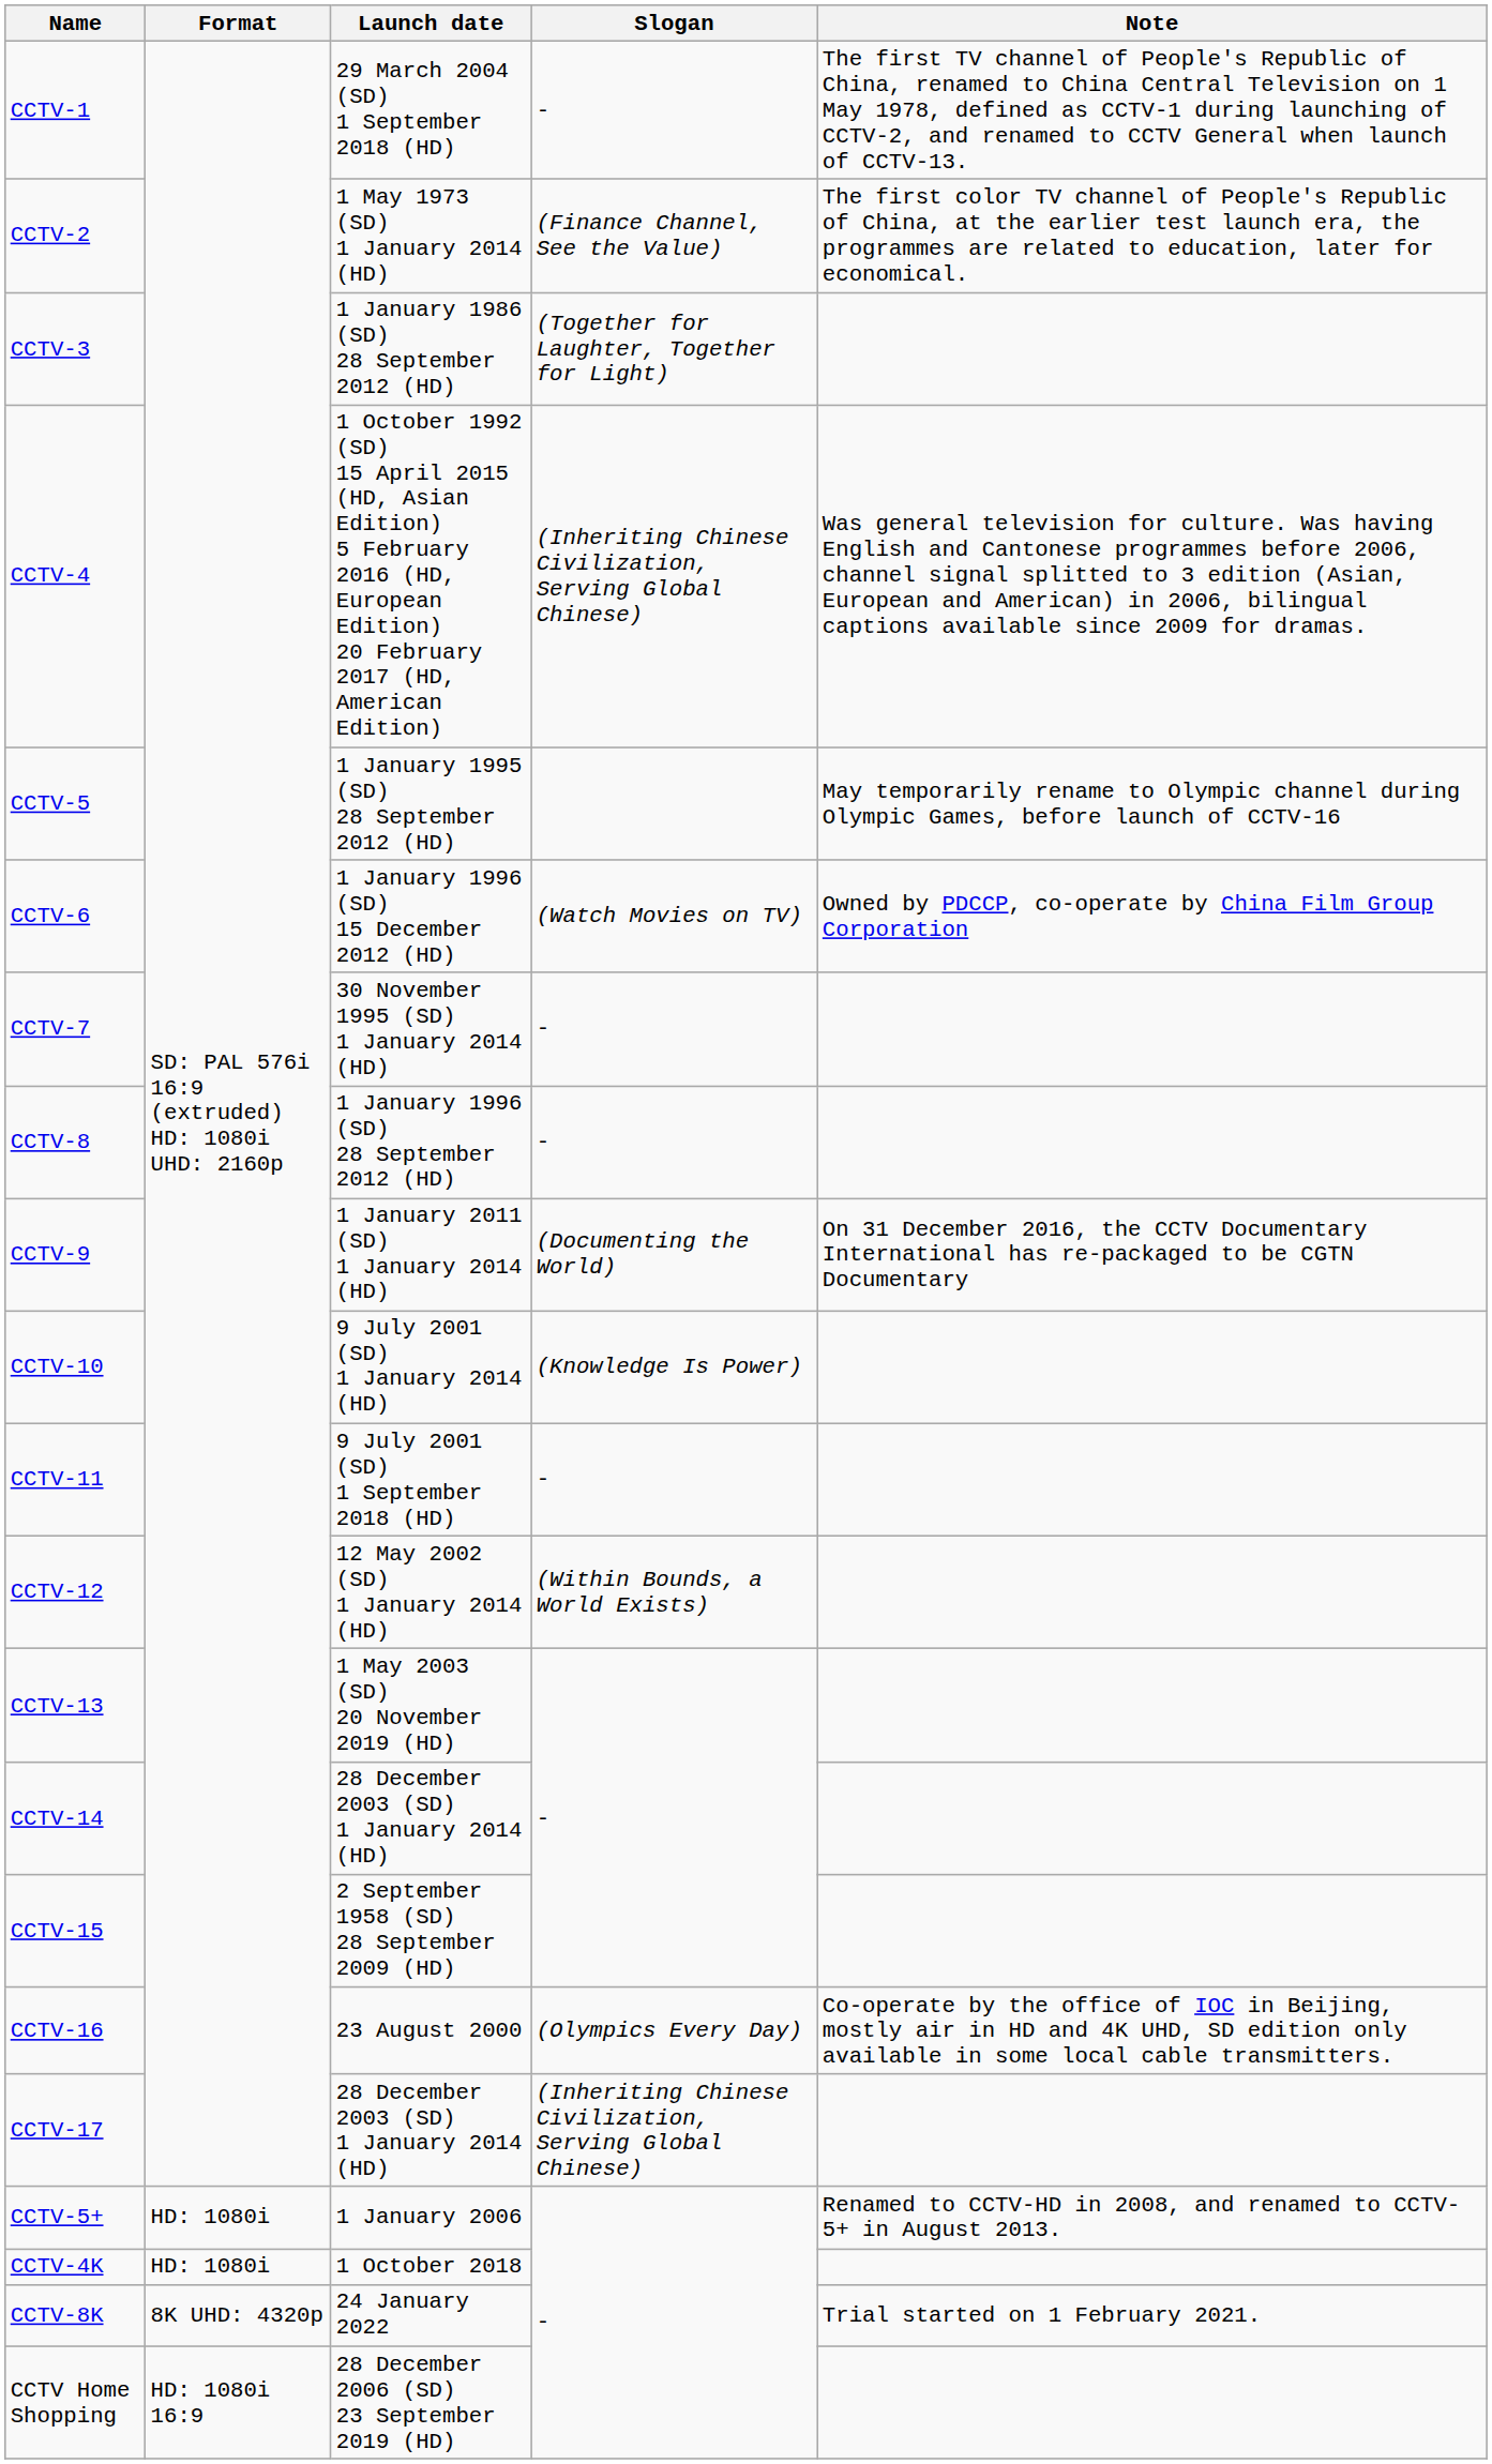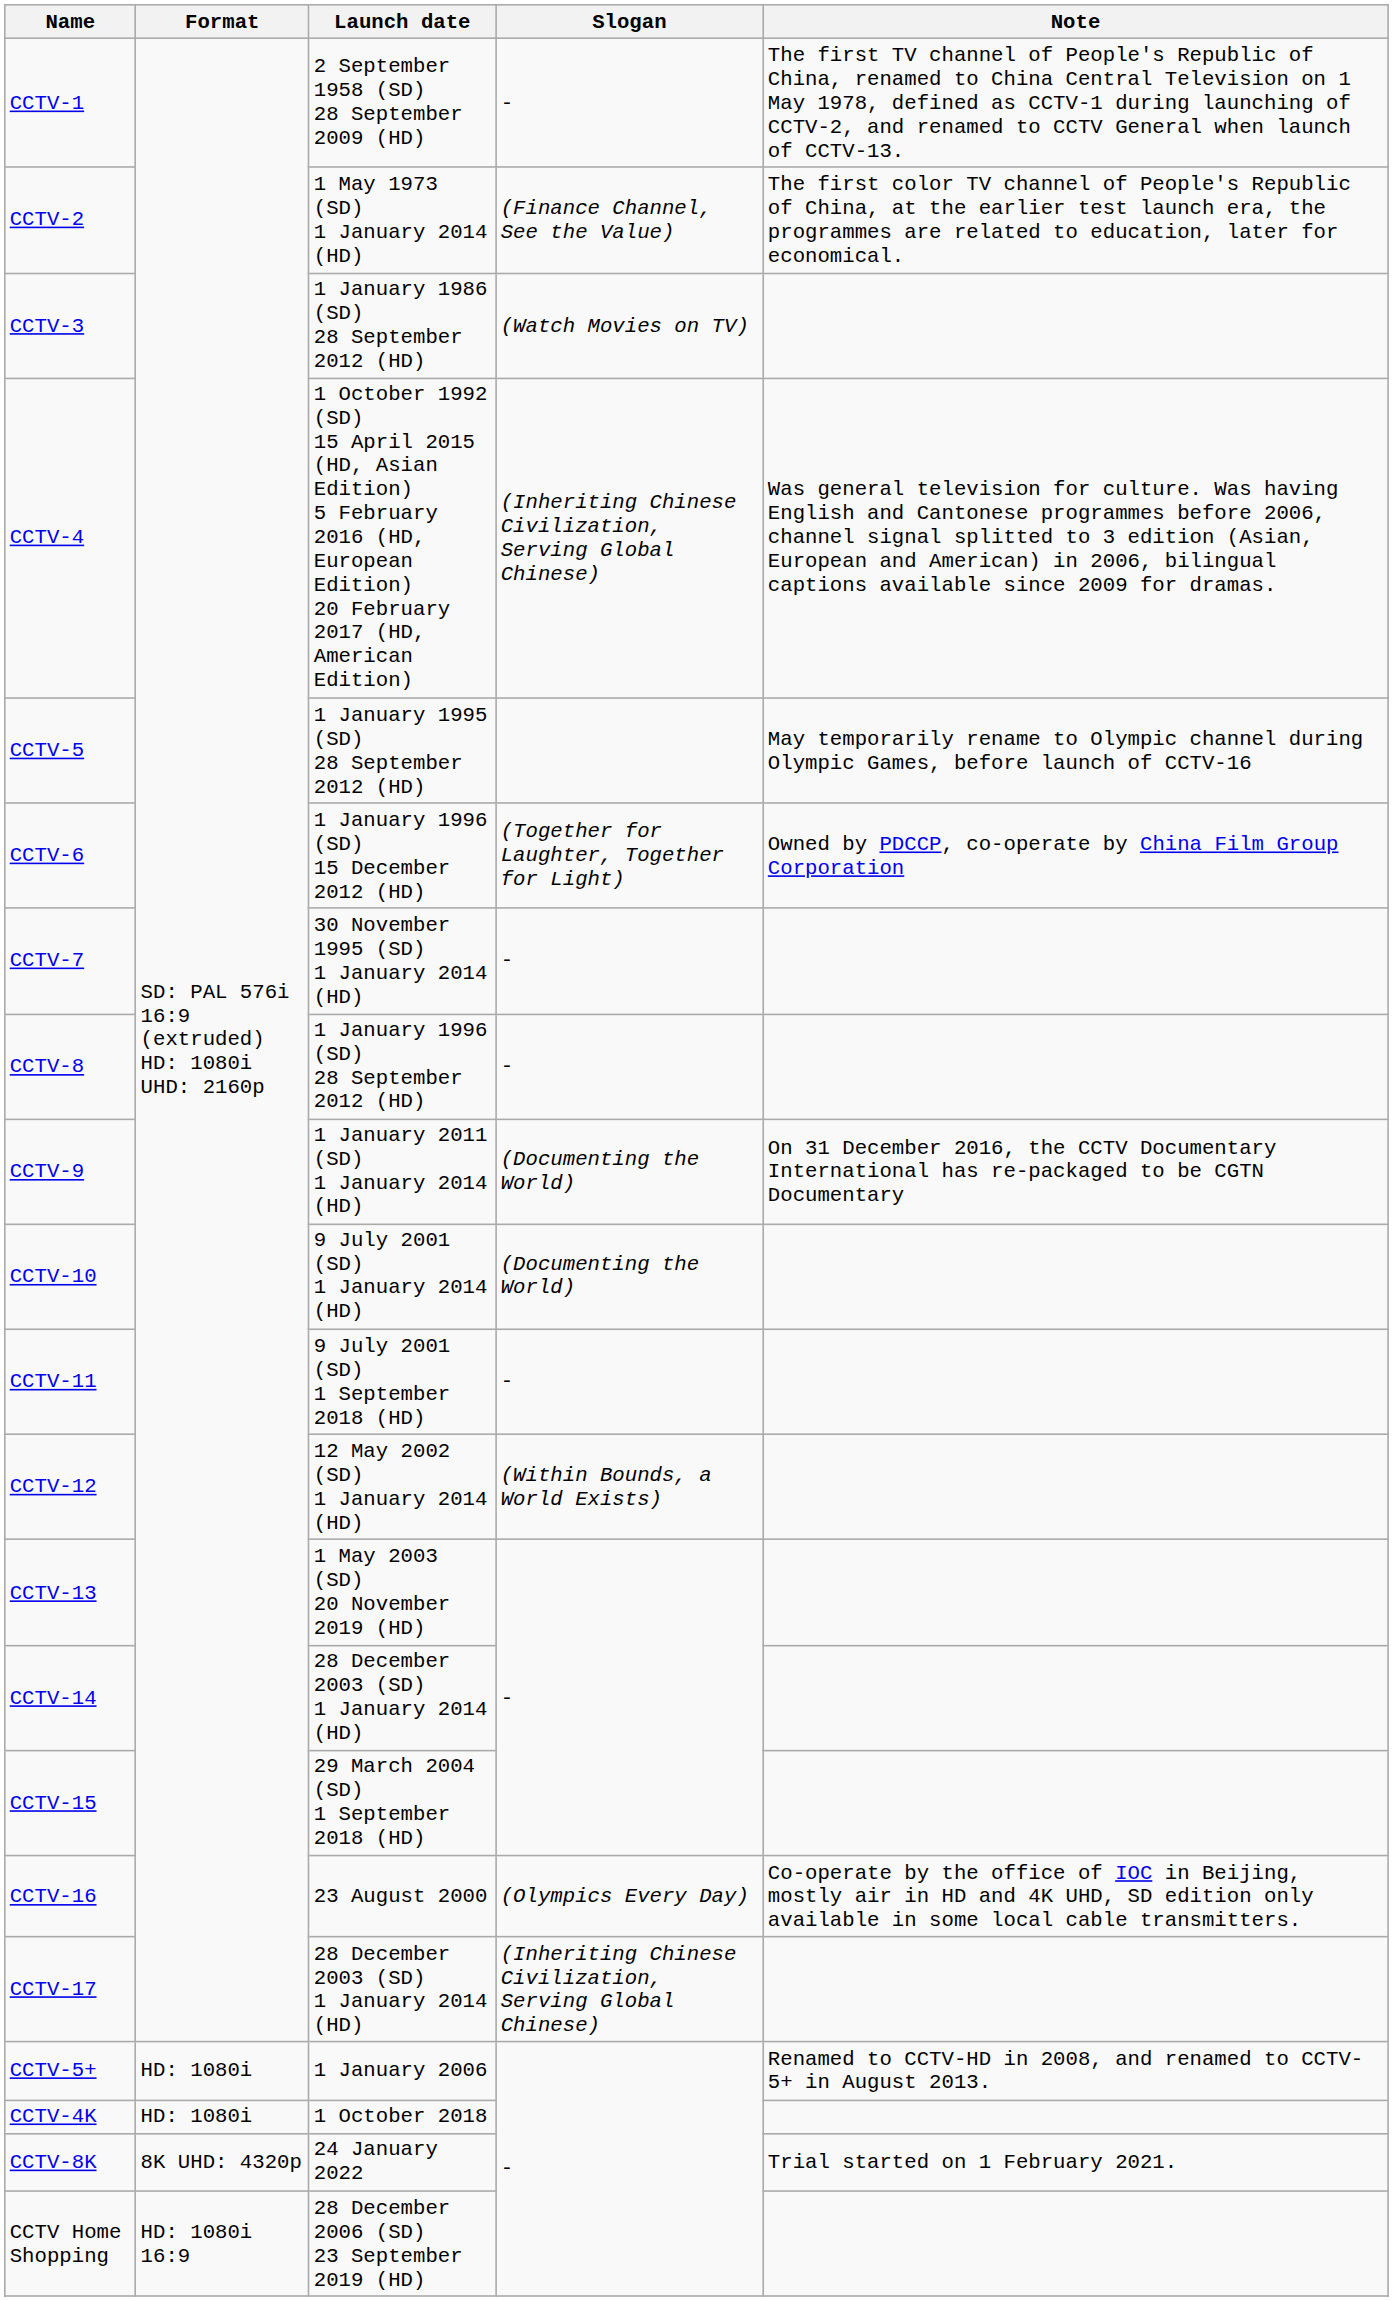CCTV-1 | Launch date: 29 March 2004 (SD) 1 September 2018 (HD) -> 2 September 1958 (SD) 28 September 2009 (HD)
CCTV-3 | Slogan: (Together for Laughter, Together for Light) -> (Watch Movies on TV)
CCTV-6 | Slogan: (Watch Movies on TV) -> (Together for Laughter, Together for Light)
CCTV-10 | Slogan: (Knowledge Is Power) -> (Documenting the World)
CCTV-15 | Launch date: 2 September 1958 (SD) 28 September 2009 (HD) -> 29 March 2004 (SD) 1 September 2018 (HD)
